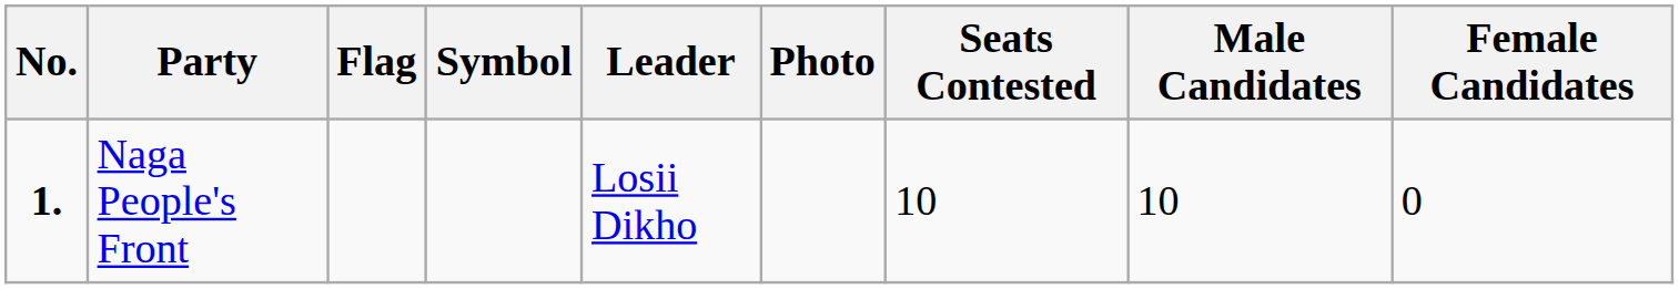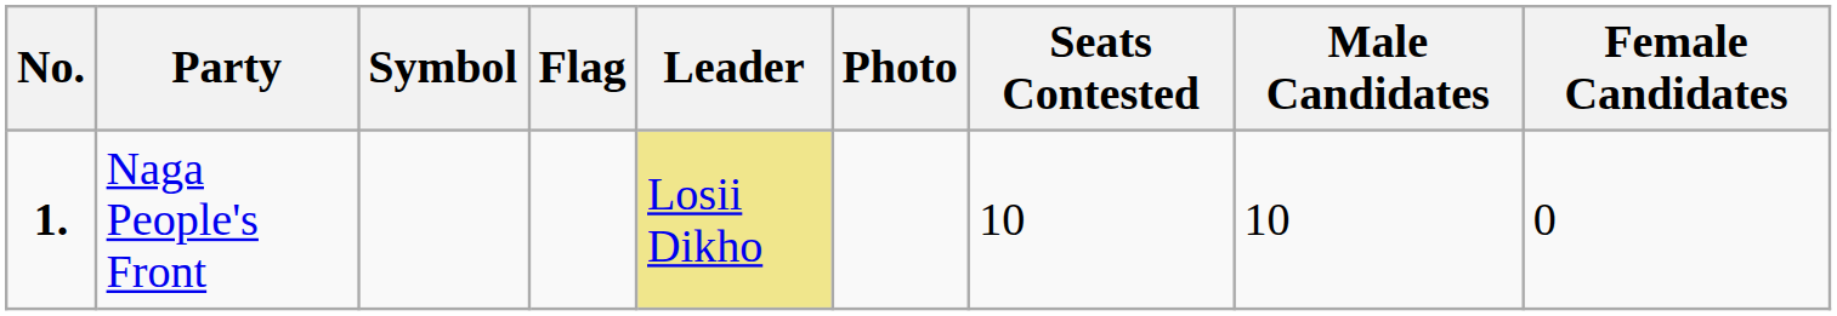columns swapped: Flag <-> Symbol
Naga People's Front | Leader: no background -> khaki background
